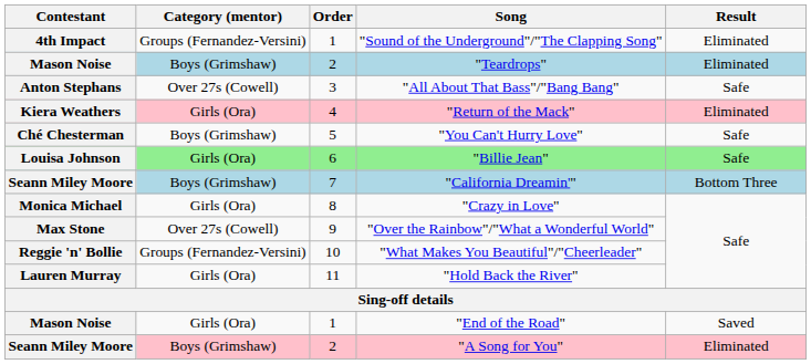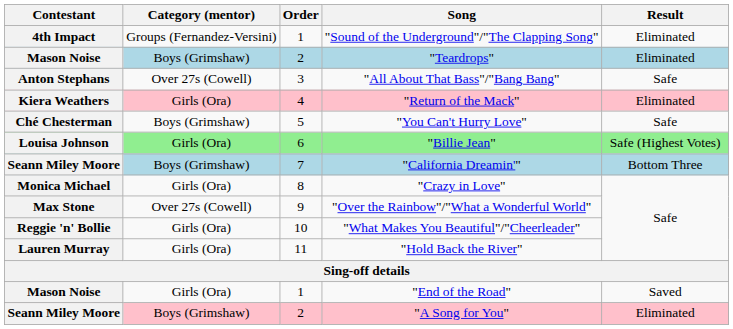"Billie Jean" | Result: Safe -> Safe (Highest Votes)
"What Makes You Beautiful"/"Cheerleader" | Category (mentor): Groups (Fernandez-Versini) -> Girls (Ora)
